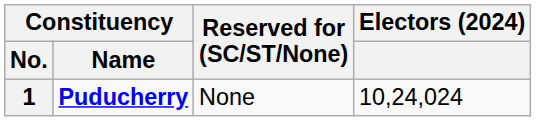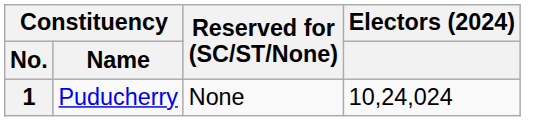1 | Constituency / Name: bold -> normal
